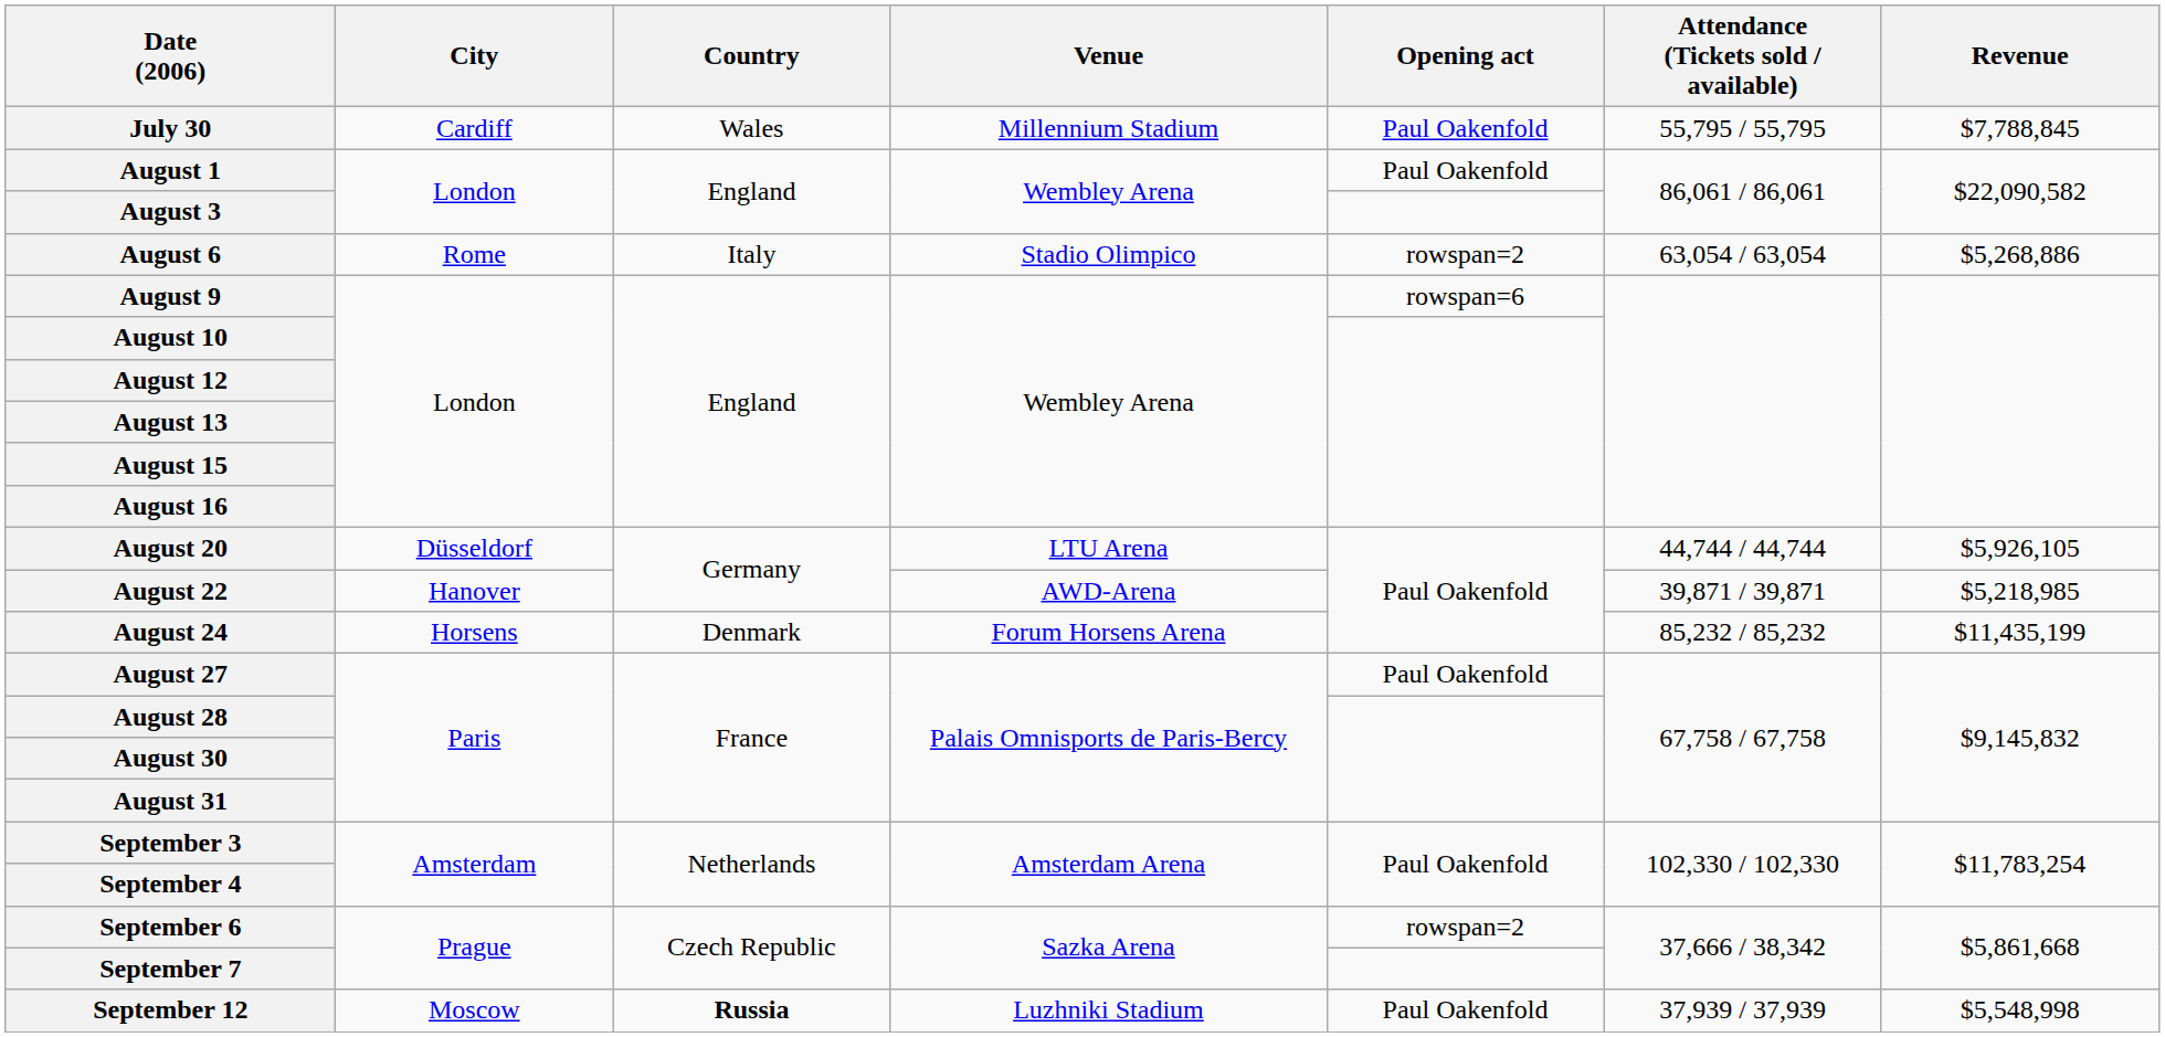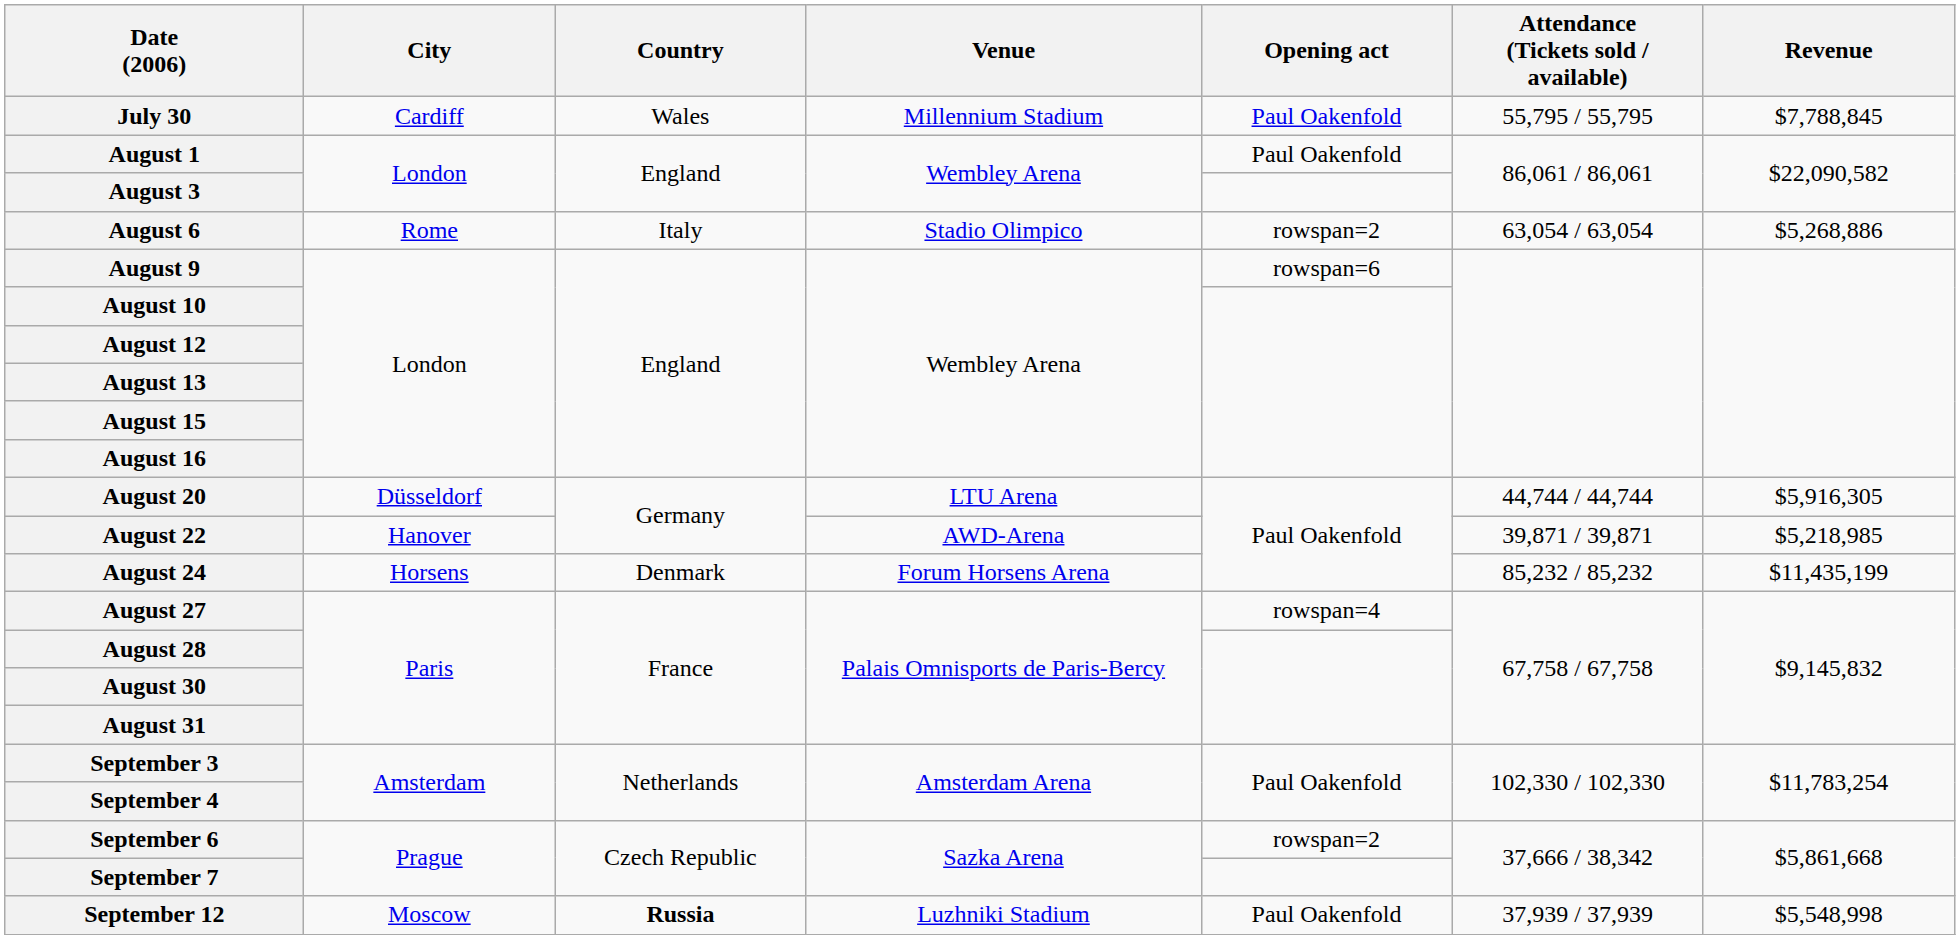August 20 | Revenue: $5,926,105 -> $5,916,305
August 27 | Opening act: Paul Oakenfold -> rowspan=4
